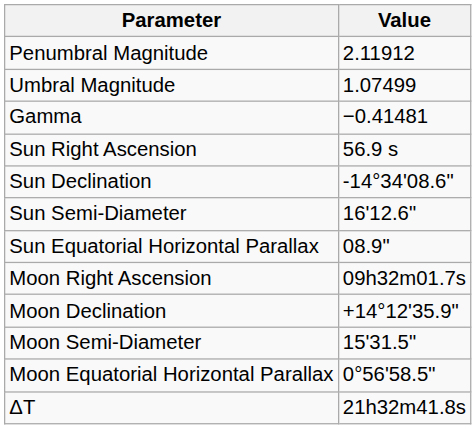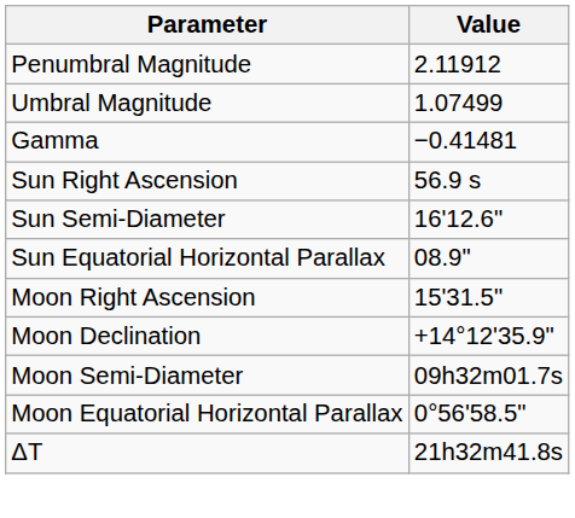- row: Sun Declination | -14°34'08.6"
Moon Right Ascension | Value: 09h32m01.7s -> 15'31.5"
Moon Semi-Diameter | Value: 15'31.5" -> 09h32m01.7s
